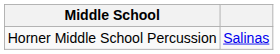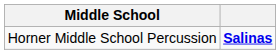Horner Middle School Percussion | column 2: normal -> bold
